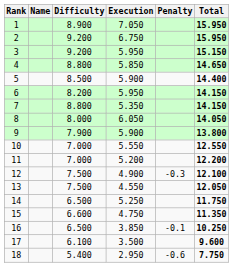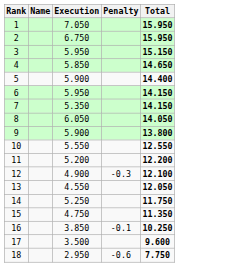- column: Difficulty | 8.900 | 9.200 | 9.200 | 8.800 | 8.500 | 8.200 | 8.800 | 8.000 | 7.900 | 7.000 | 7.000 | 7.500 | 7.500 | 6.500 | 6.600 | 6.500 | 6.100 | 5.400
